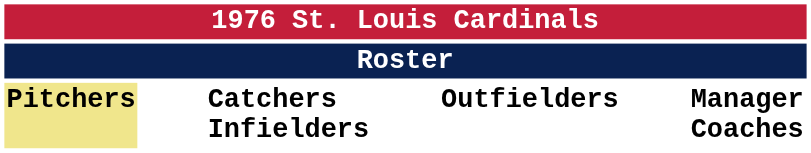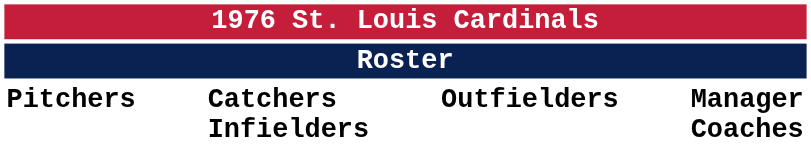Pitchers | column 1: khaki background -> no background
